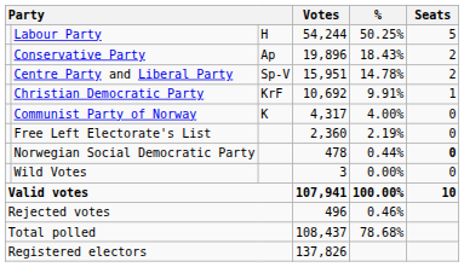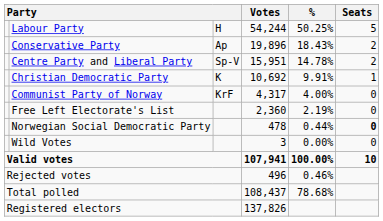Christian Democratic Party | column 3: KrF -> K
Communist Party of Norway | column 3: K -> KrF
